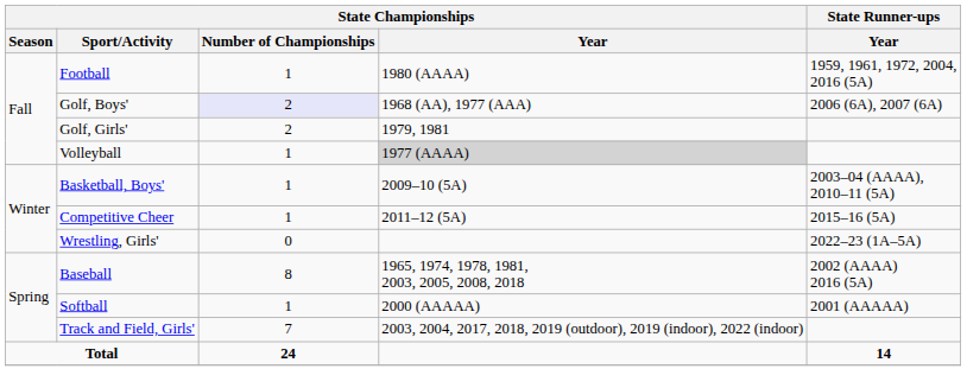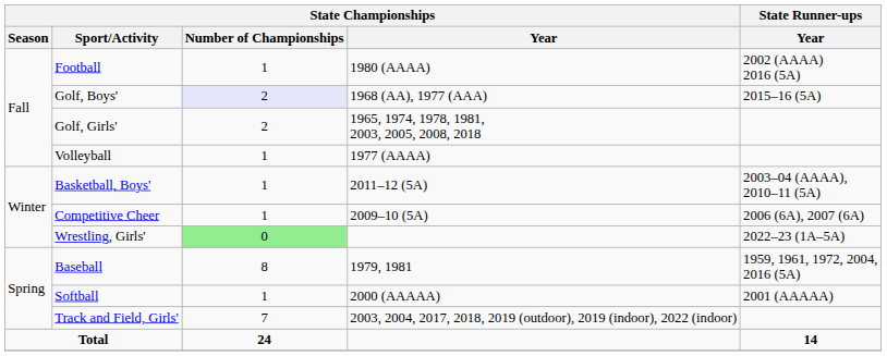Football | State Runner-ups / Year: 1959, 1961, 1972, 2004, 2016 (5A) -> 2002 (AAAA) 2016 (5A)
Golf, Boys' | State Runner-ups / Year: 2006 (6A), 2007 (6A) -> 2015–16 (5A)
Golf, Girls' | State Championships / Year: 1979, 1981 -> 1965, 1974, 1978, 1981, 2003, 2005, 2008, 2018
Volleyball | State Championships / Year: lightgrey background -> no background
Basketball, Boys' | State Championships / Year: 2009–10 (5A) -> 2011–12 (5A)
Competitive Cheer | State Championships / Year: 2011–12 (5A) -> 2009–10 (5A)
Competitive Cheer | State Runner-ups / Year: 2015–16 (5A) -> 2006 (6A), 2007 (6A)
Wrestling, Girls' | State Championships / Number of Championships: no background -> lightgreen background
Baseball | State Championships / Year: 1965, 1974, 1978, 1981, 2003, 2005, 2008, 2018 -> 1979, 1981
Baseball | State Runner-ups / Year: 2002 (AAAA) 2016 (5A) -> 1959, 1961, 1972, 2004, 2016 (5A)
